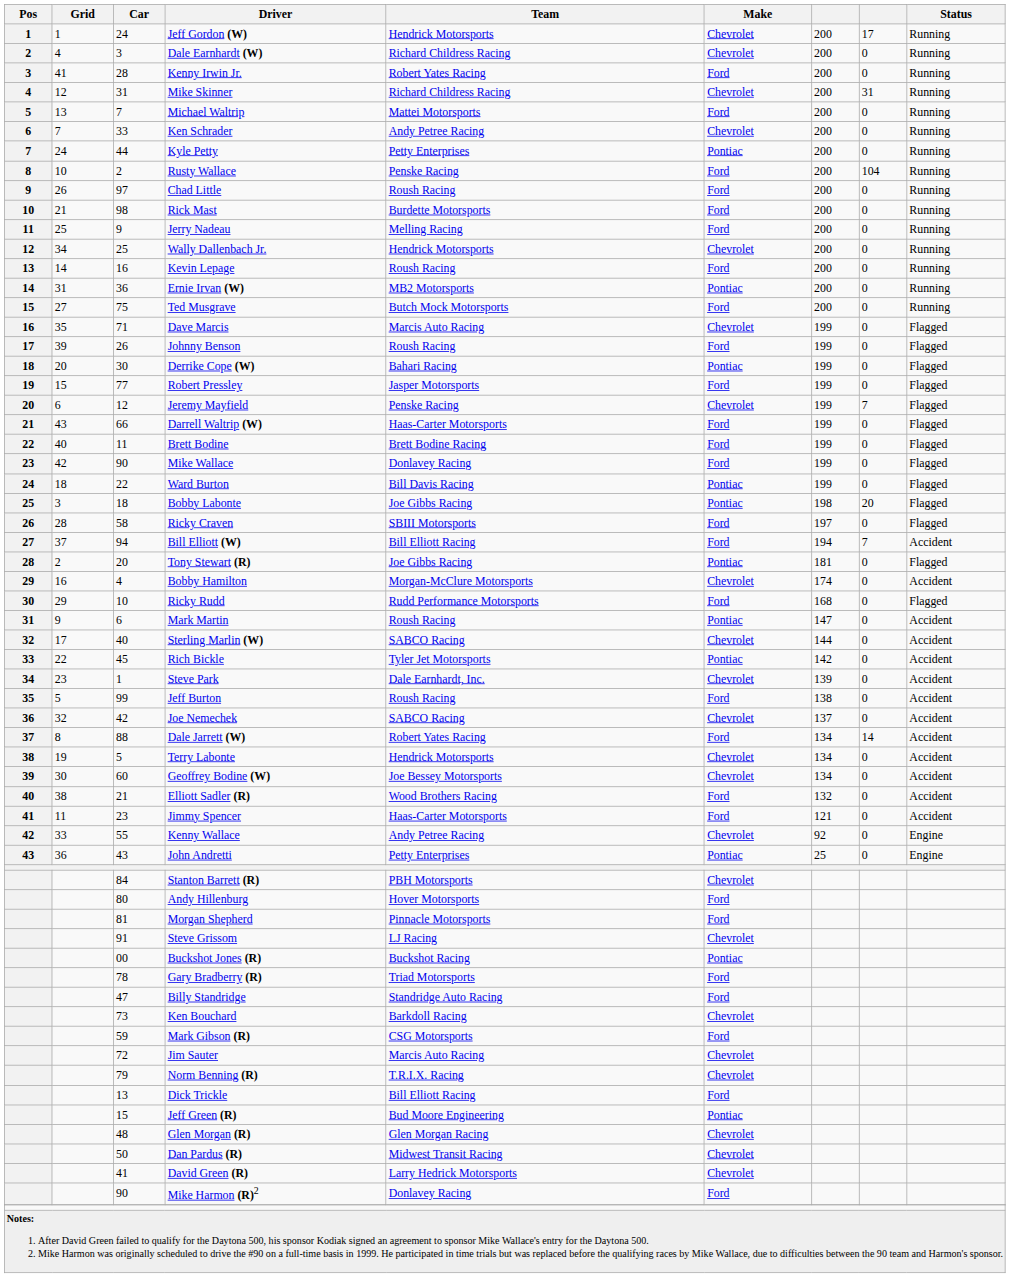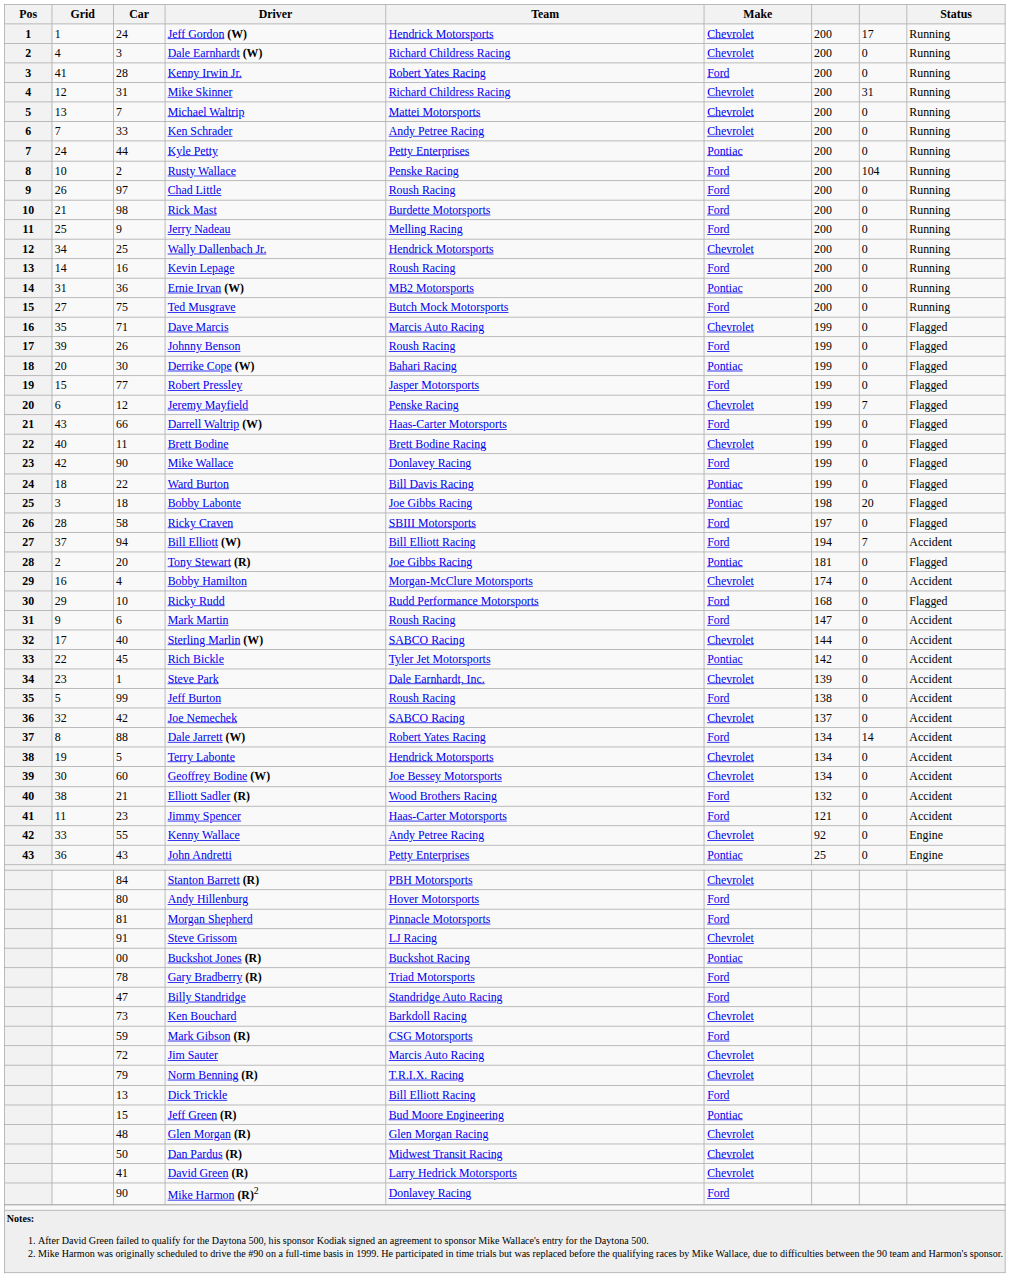Michael Waltrip | Make: Ford -> Chevrolet
Brett Bodine | Make: Ford -> Chevrolet
Mark Martin | Make: Pontiac -> Ford
